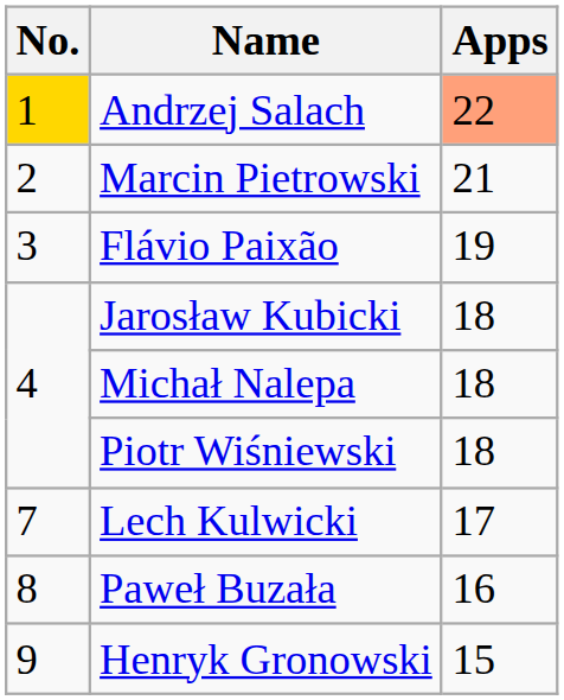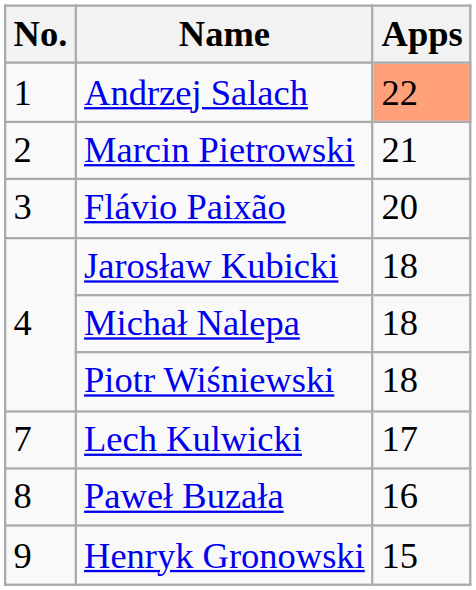Andrzej Salach | No.: gold background -> no background
Flávio Paixão | Apps: 19 -> 20
